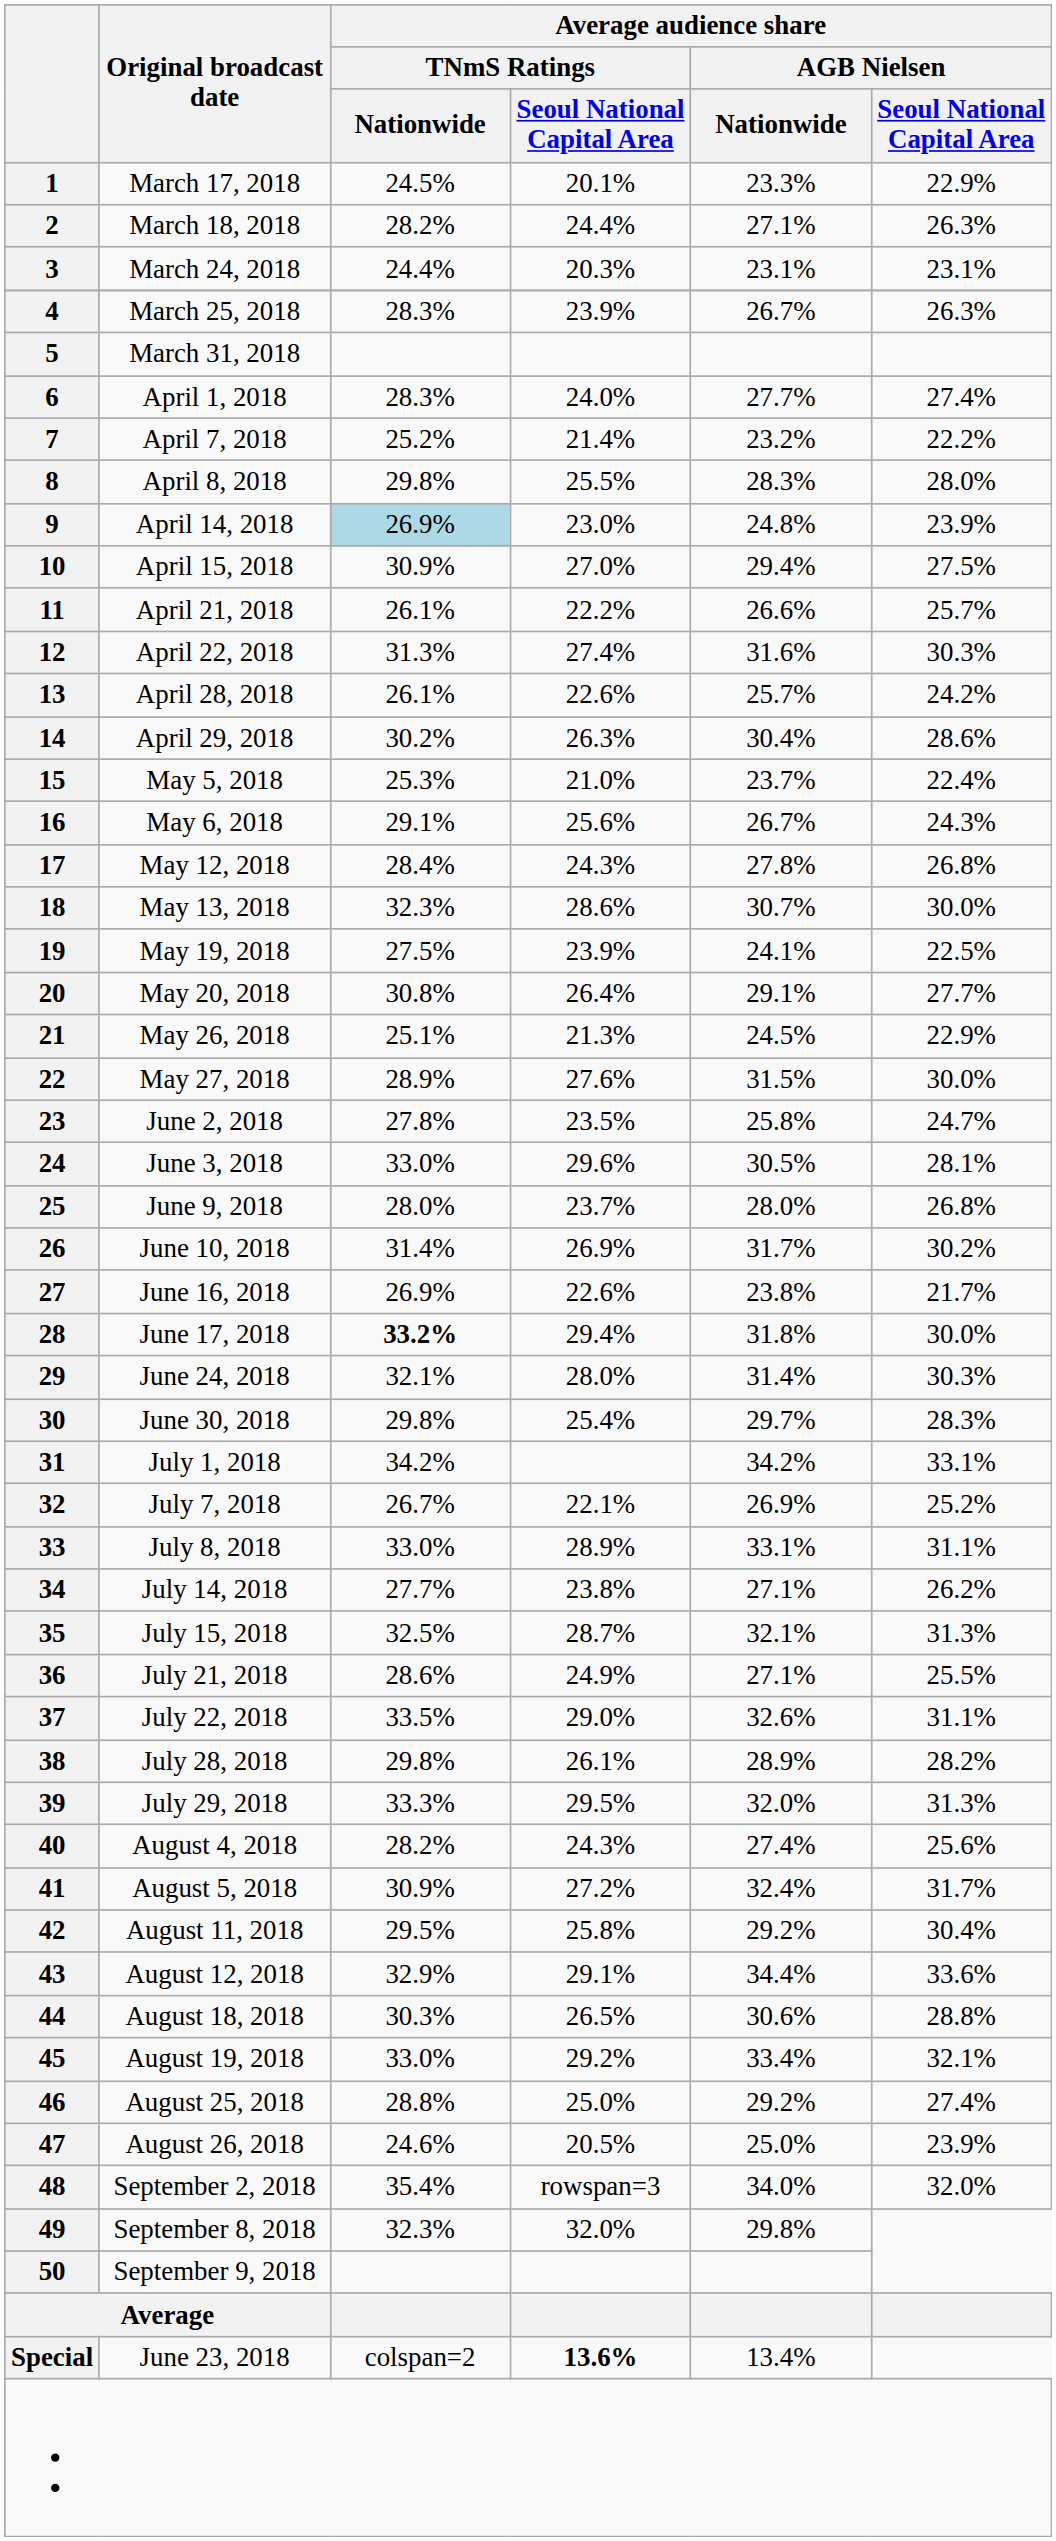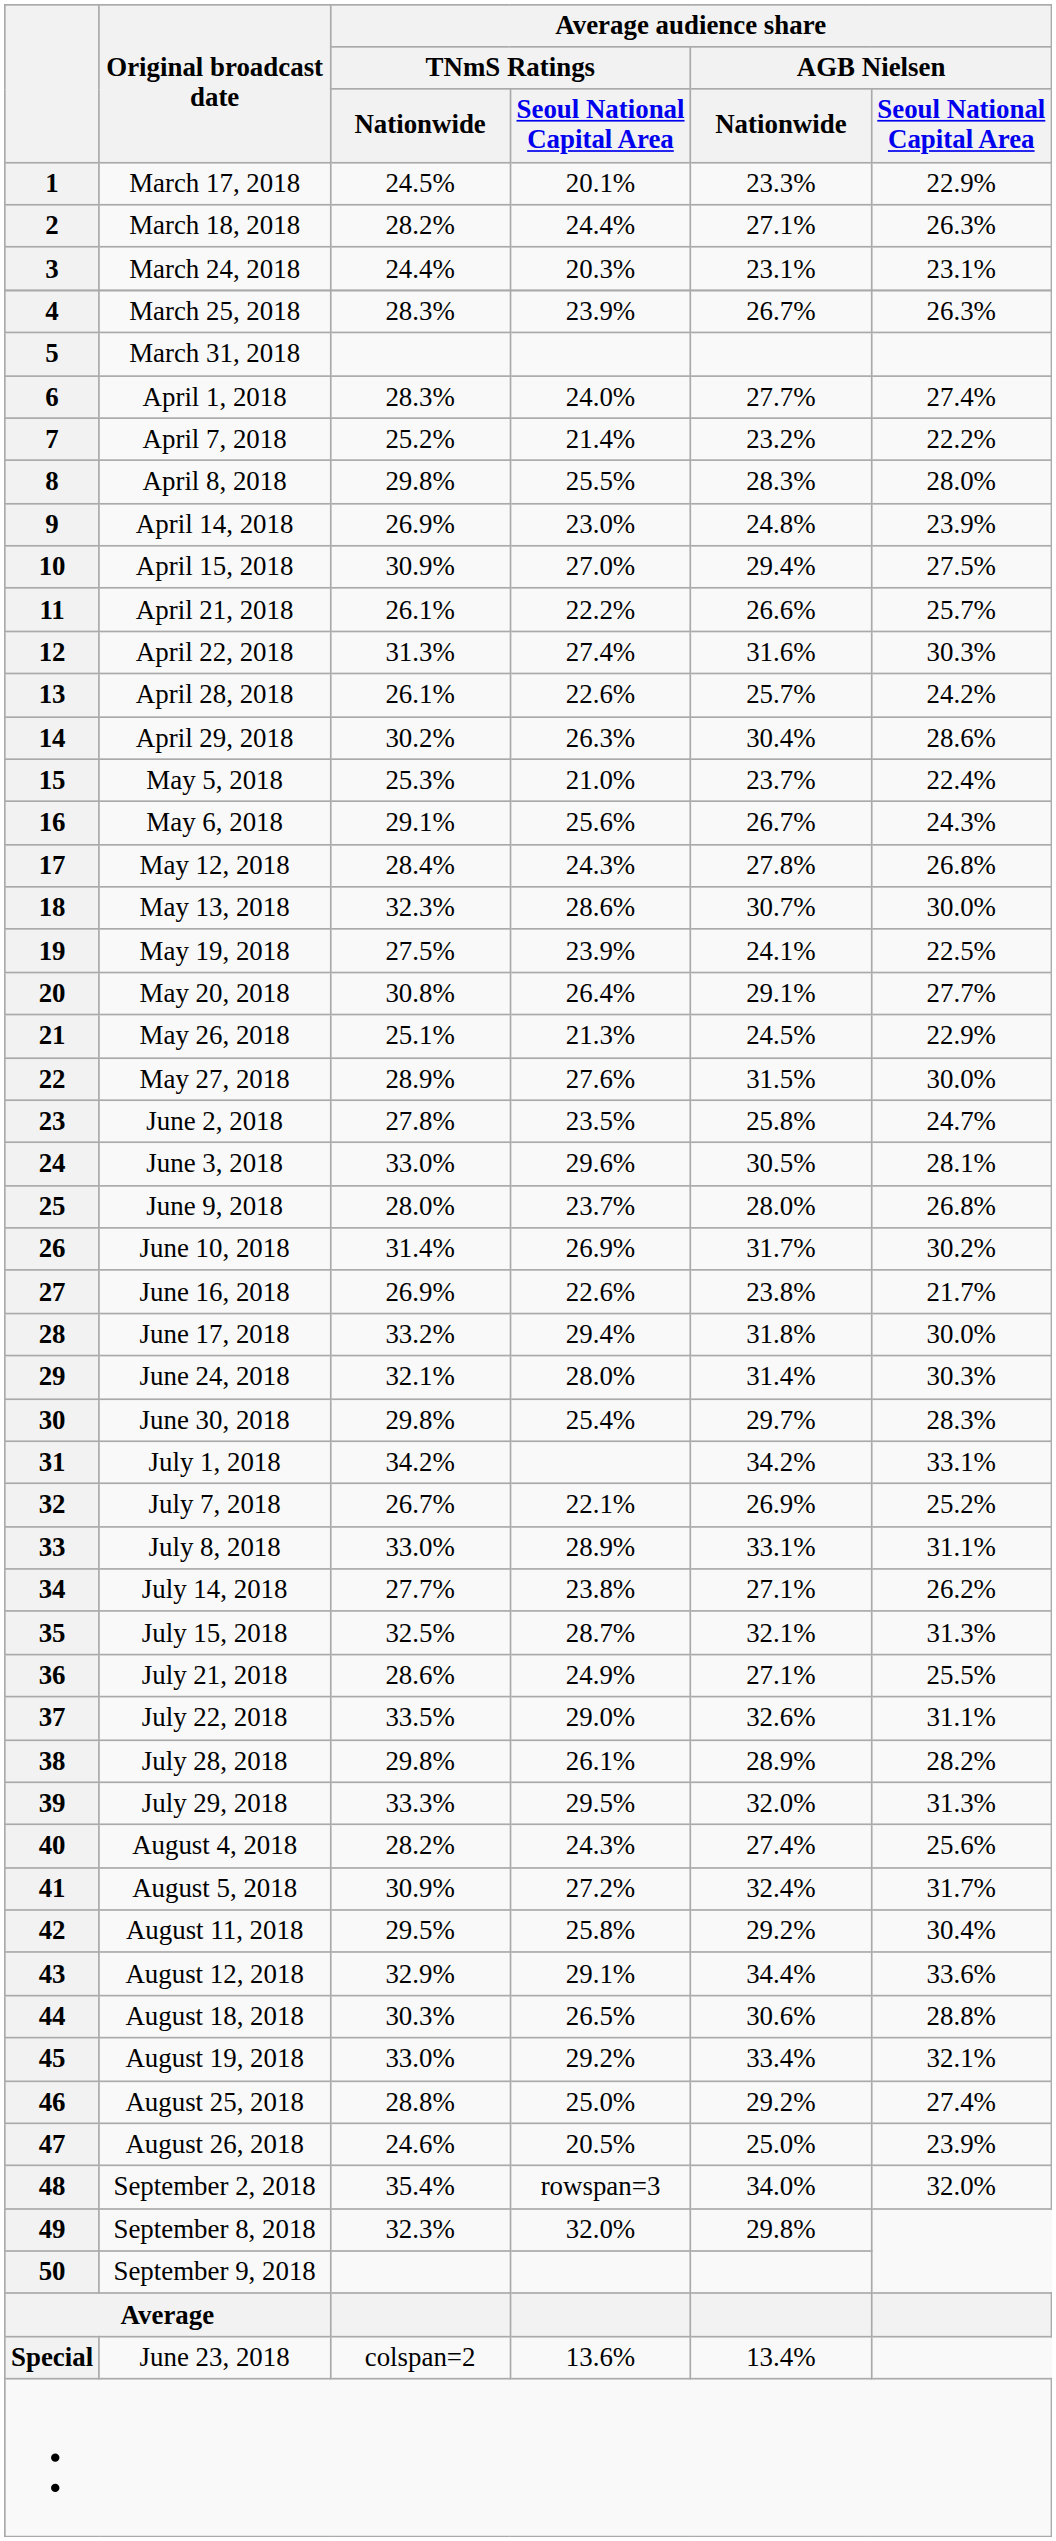9 | Average audience share / TNmS Ratings / Nationwide: lightblue background -> no background
28 | Average audience share / TNmS Ratings / Nationwide: bold -> normal
Special | column 4: bold -> normal
